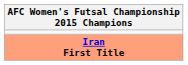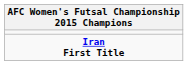row 3 | column 1: lightsalmon background -> no background
